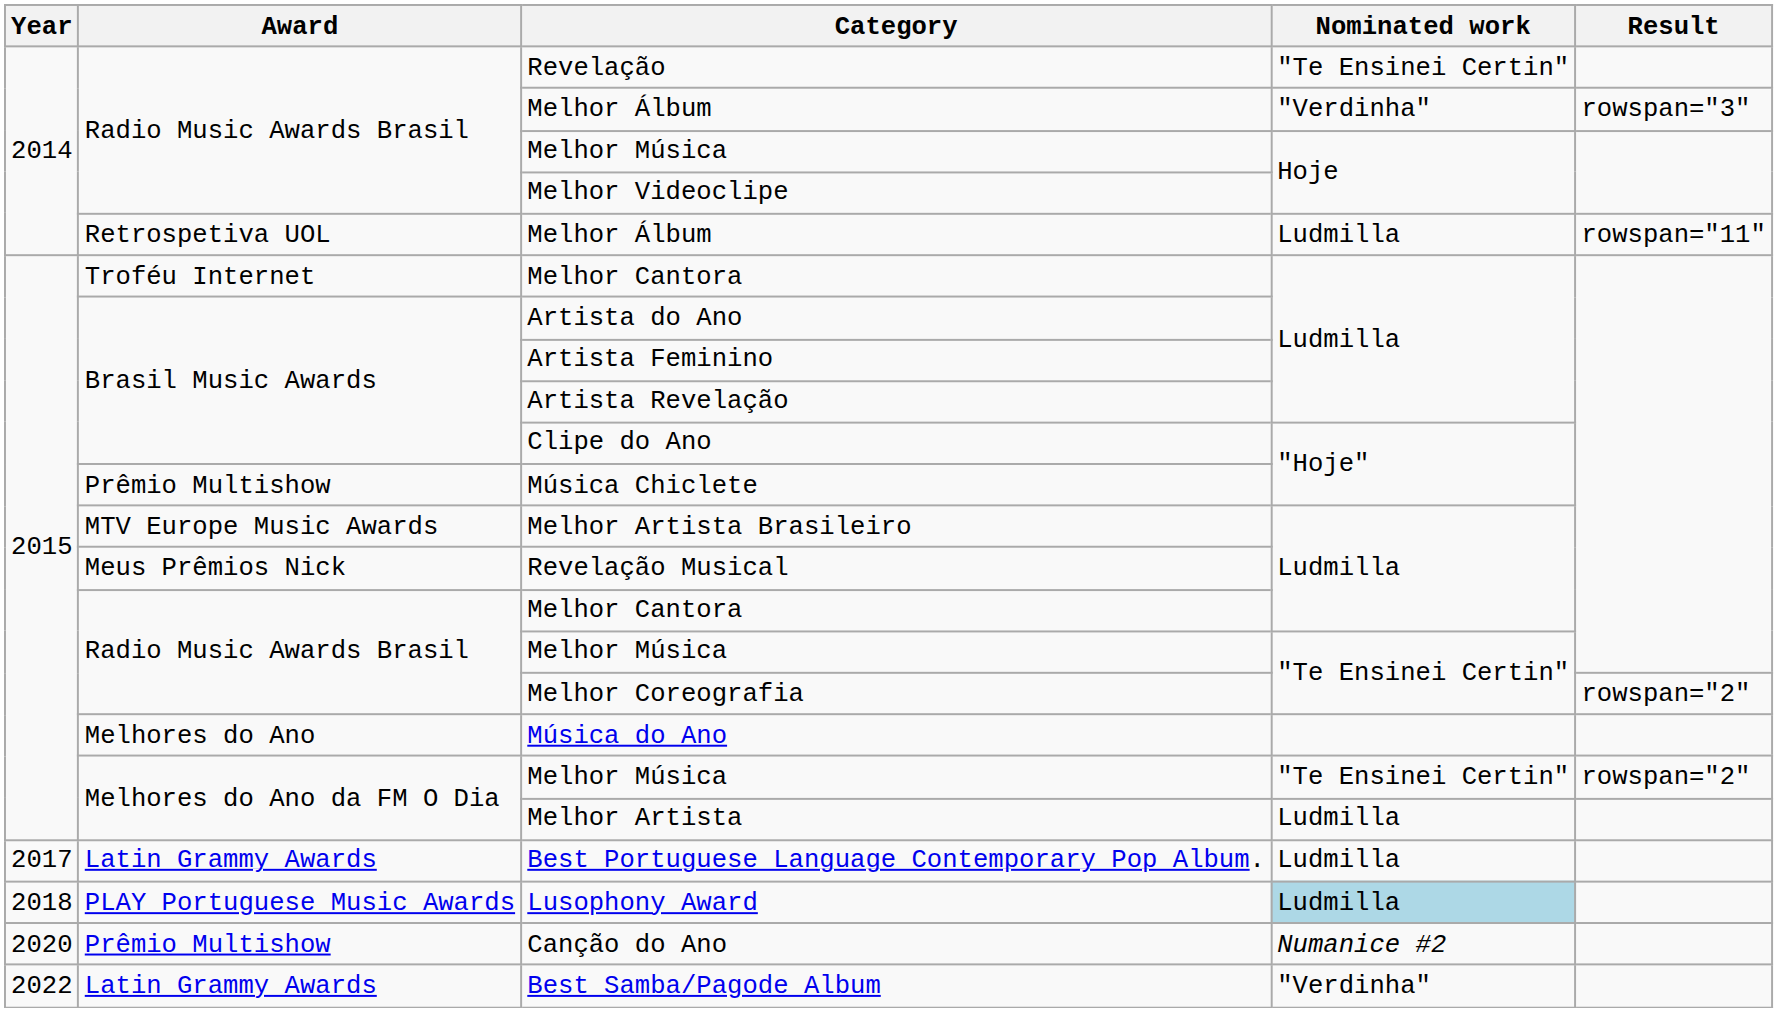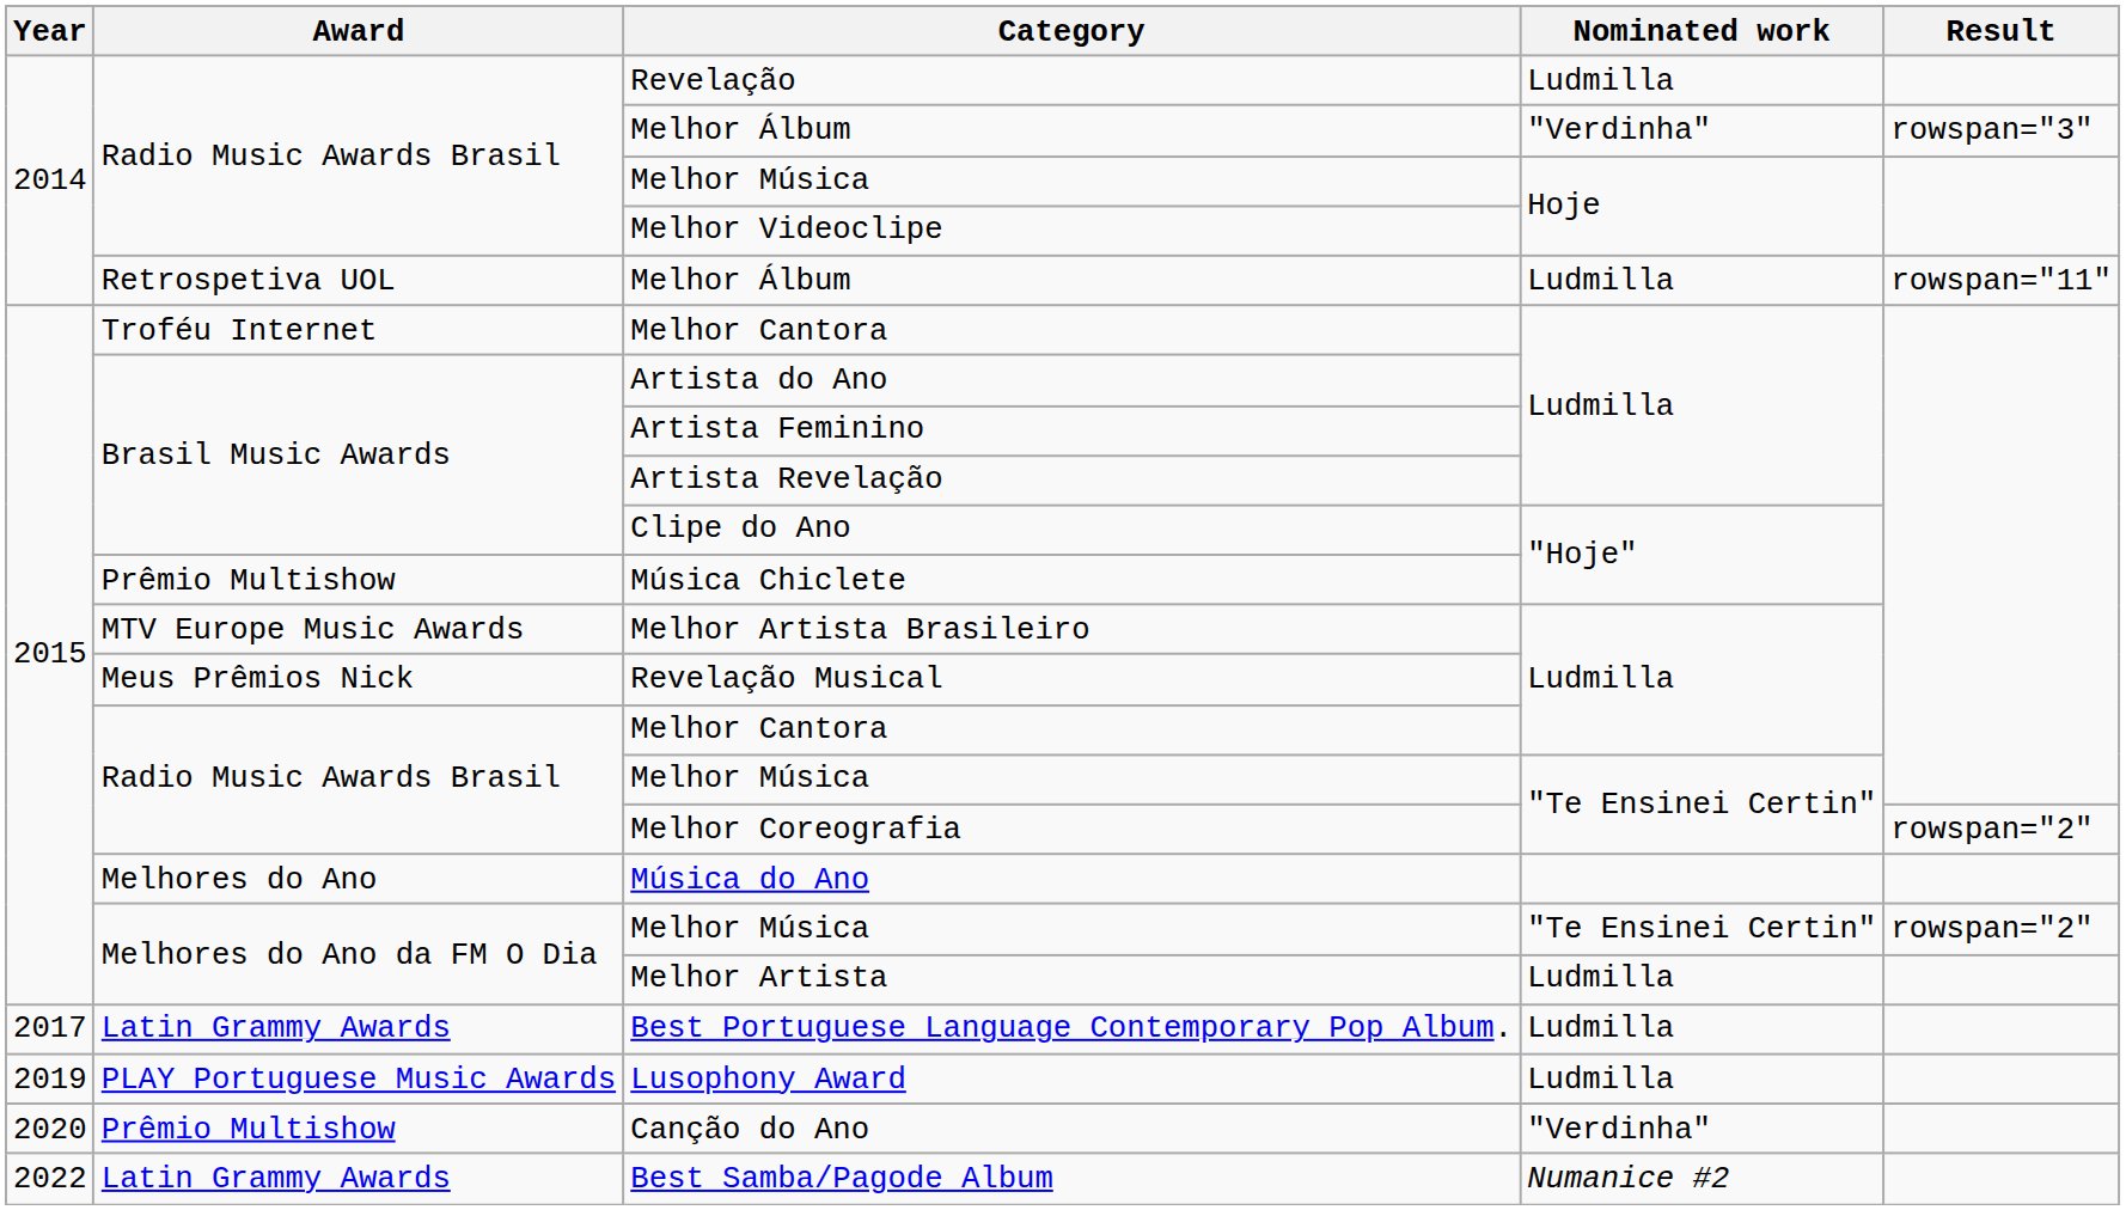Revelação | Nominated work: "Te Ensinei Certin" -> Ludmilla
Lusophony Award | Year: 2018 -> 2019
Lusophony Award | Nominated work: lightblue background -> no background
Canção do Ano | Nominated work: Numanice #2 -> "Verdinha"
Best Samba/Pagode Album | Nominated work: "Verdinha" -> Numanice #2
